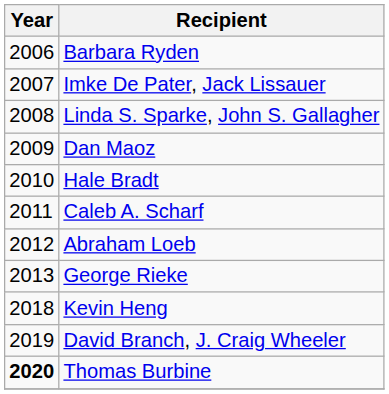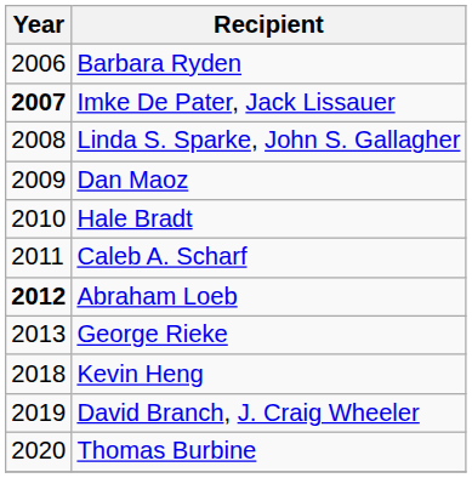Imke De Pater, Jack Lissauer | Year: normal -> bold
Abraham Loeb | Year: normal -> bold
Thomas Burbine | Year: bold -> normal
